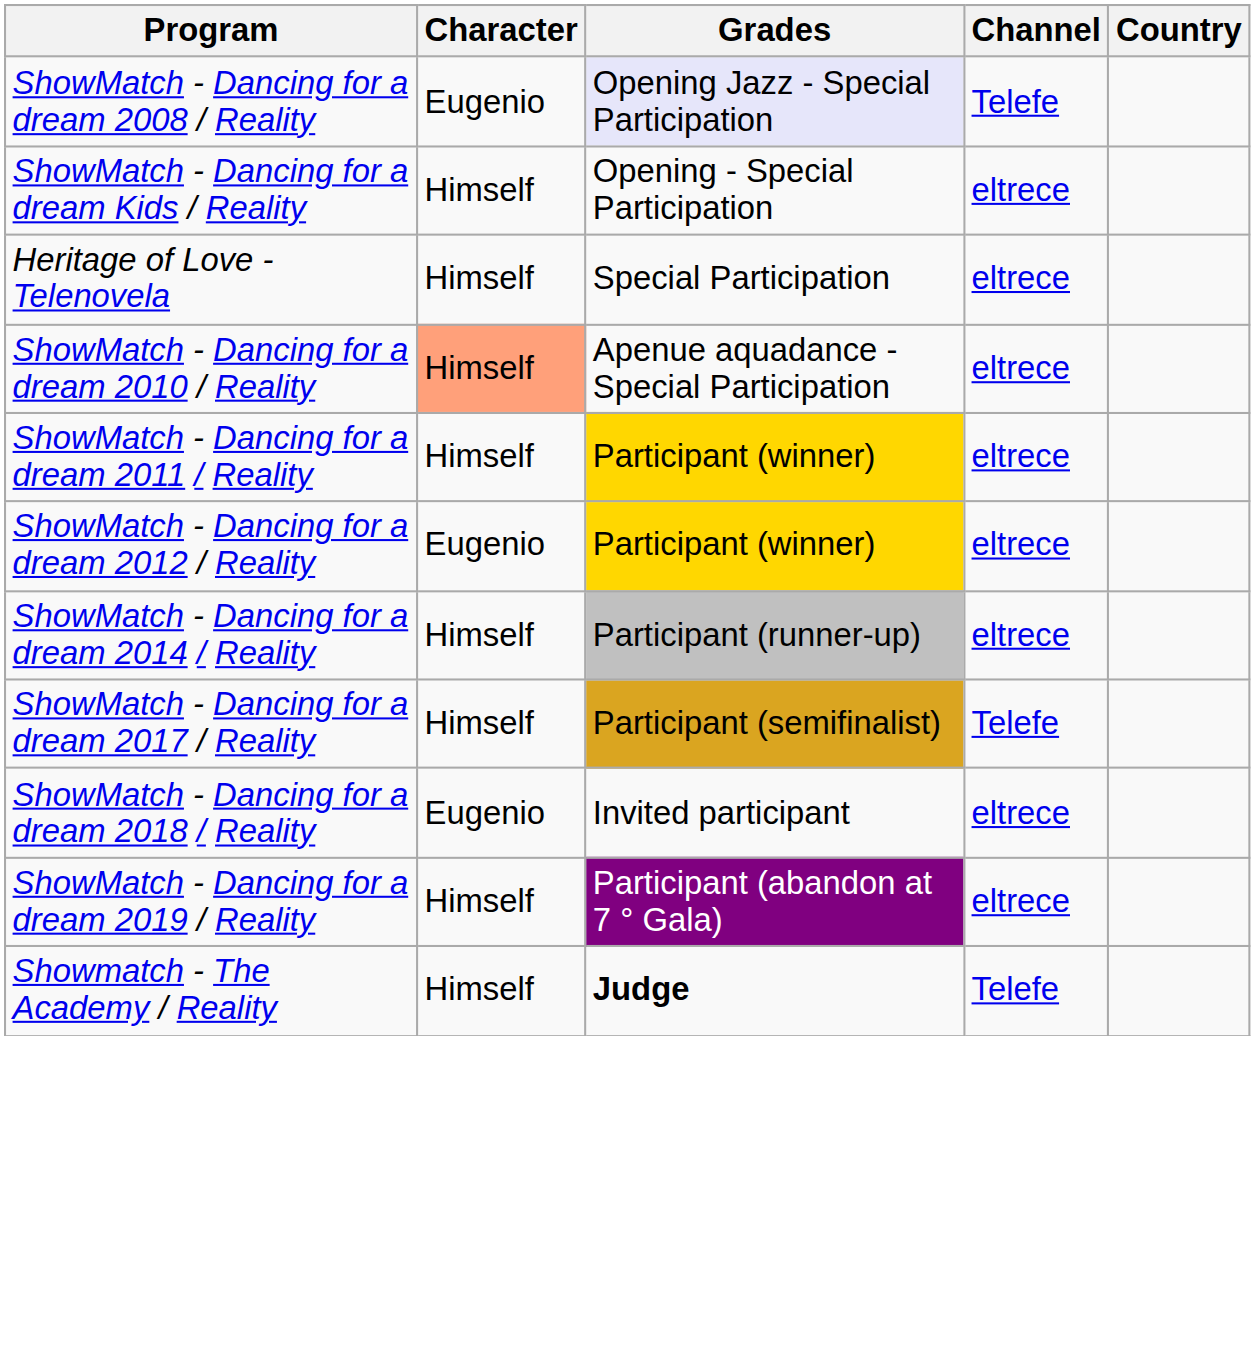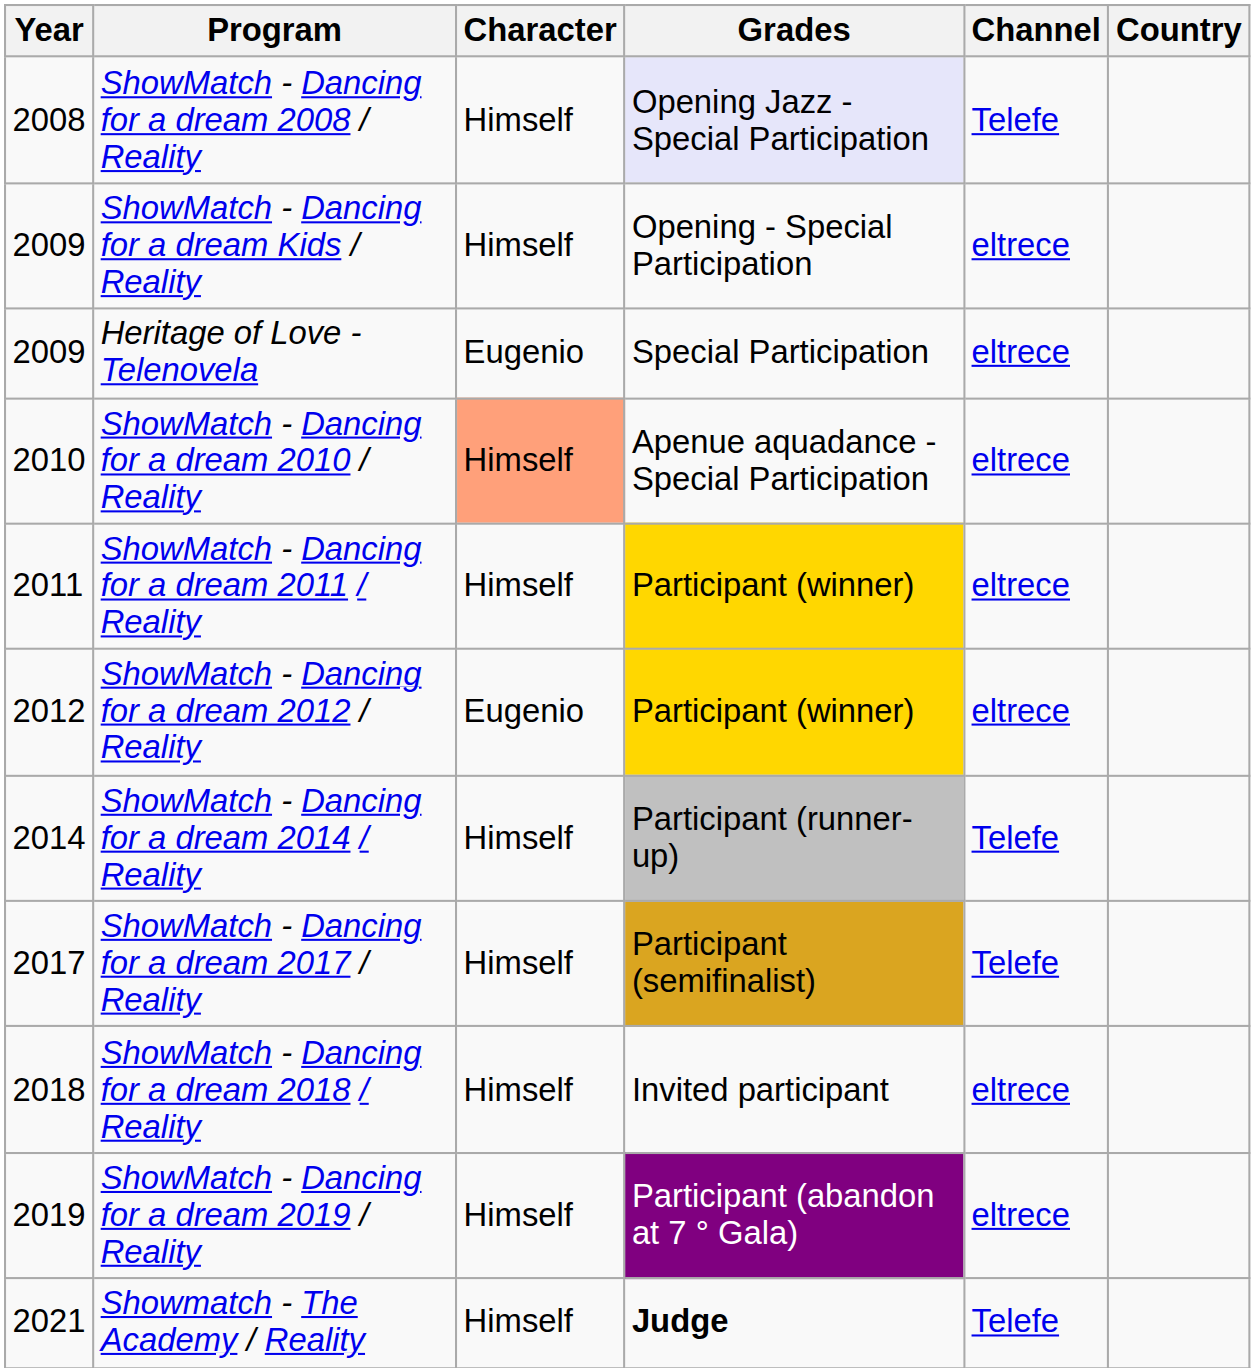+ column: Year | 2008 | 2009 | 2009 | 2010 | 2011 | 2012 | 2014 | 2017 | 2018 | 2019 | 2021
ShowMatch - Dancing for a dream 2008 / Reality | Character: Eugenio -> Himself
Heritage of Love - Telenovela | Character: Himself -> Eugenio
ShowMatch - Dancing for a dream 2014 / Reality | Channel: eltrece -> Telefe
ShowMatch - Dancing for a dream 2018 / Reality | Character: Eugenio -> Himself
